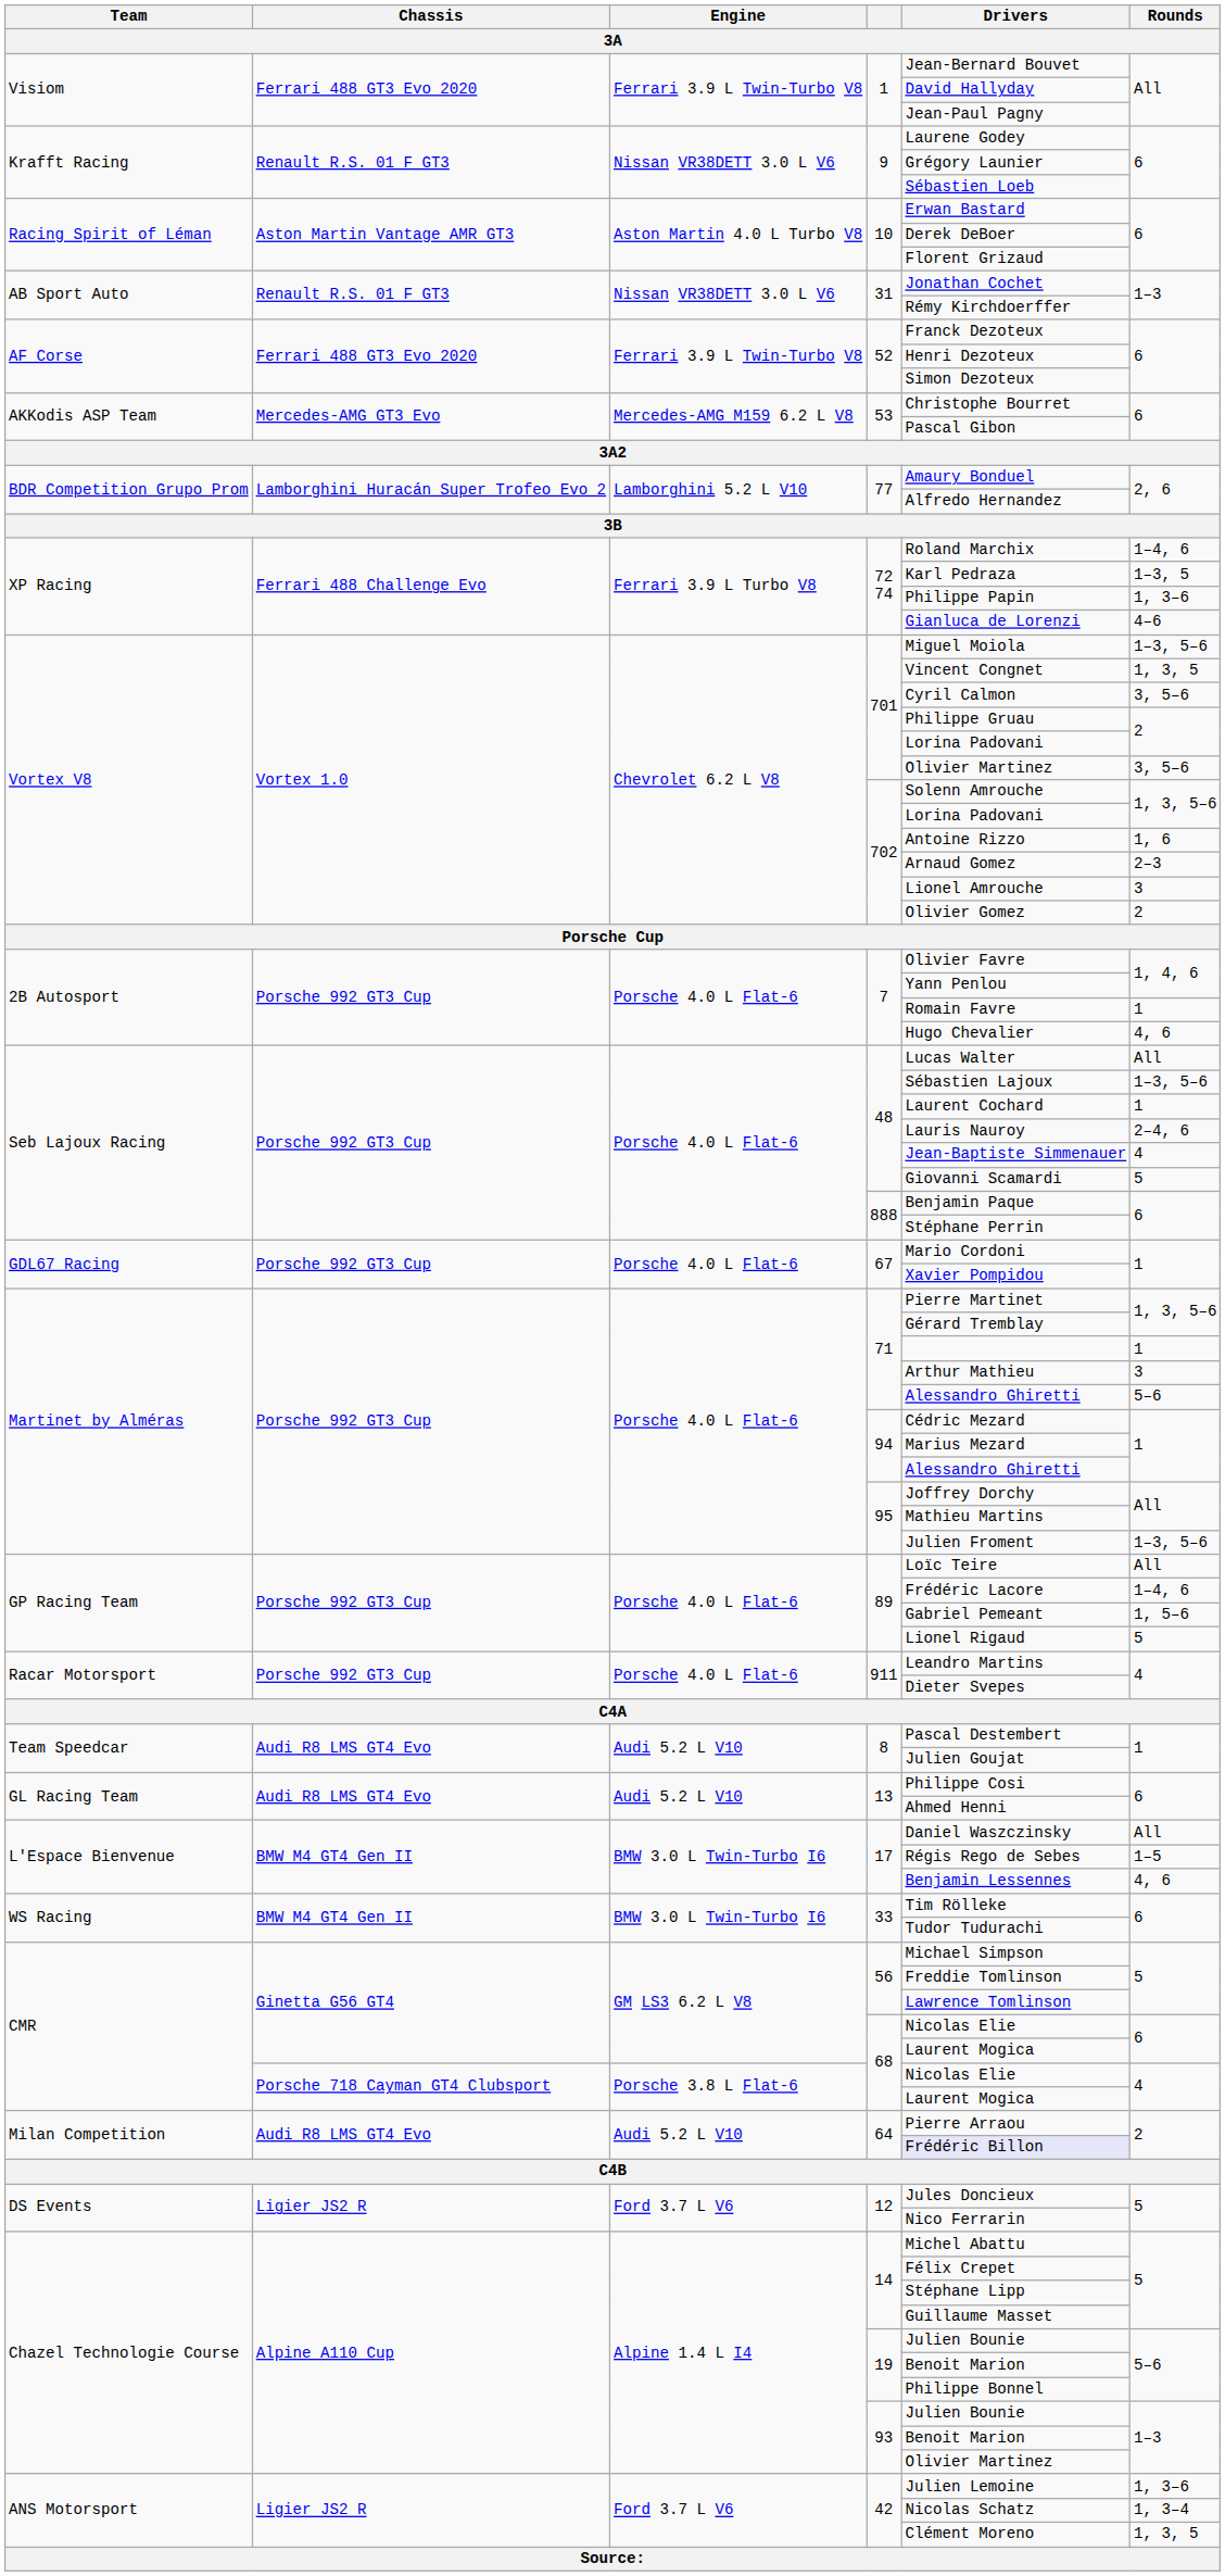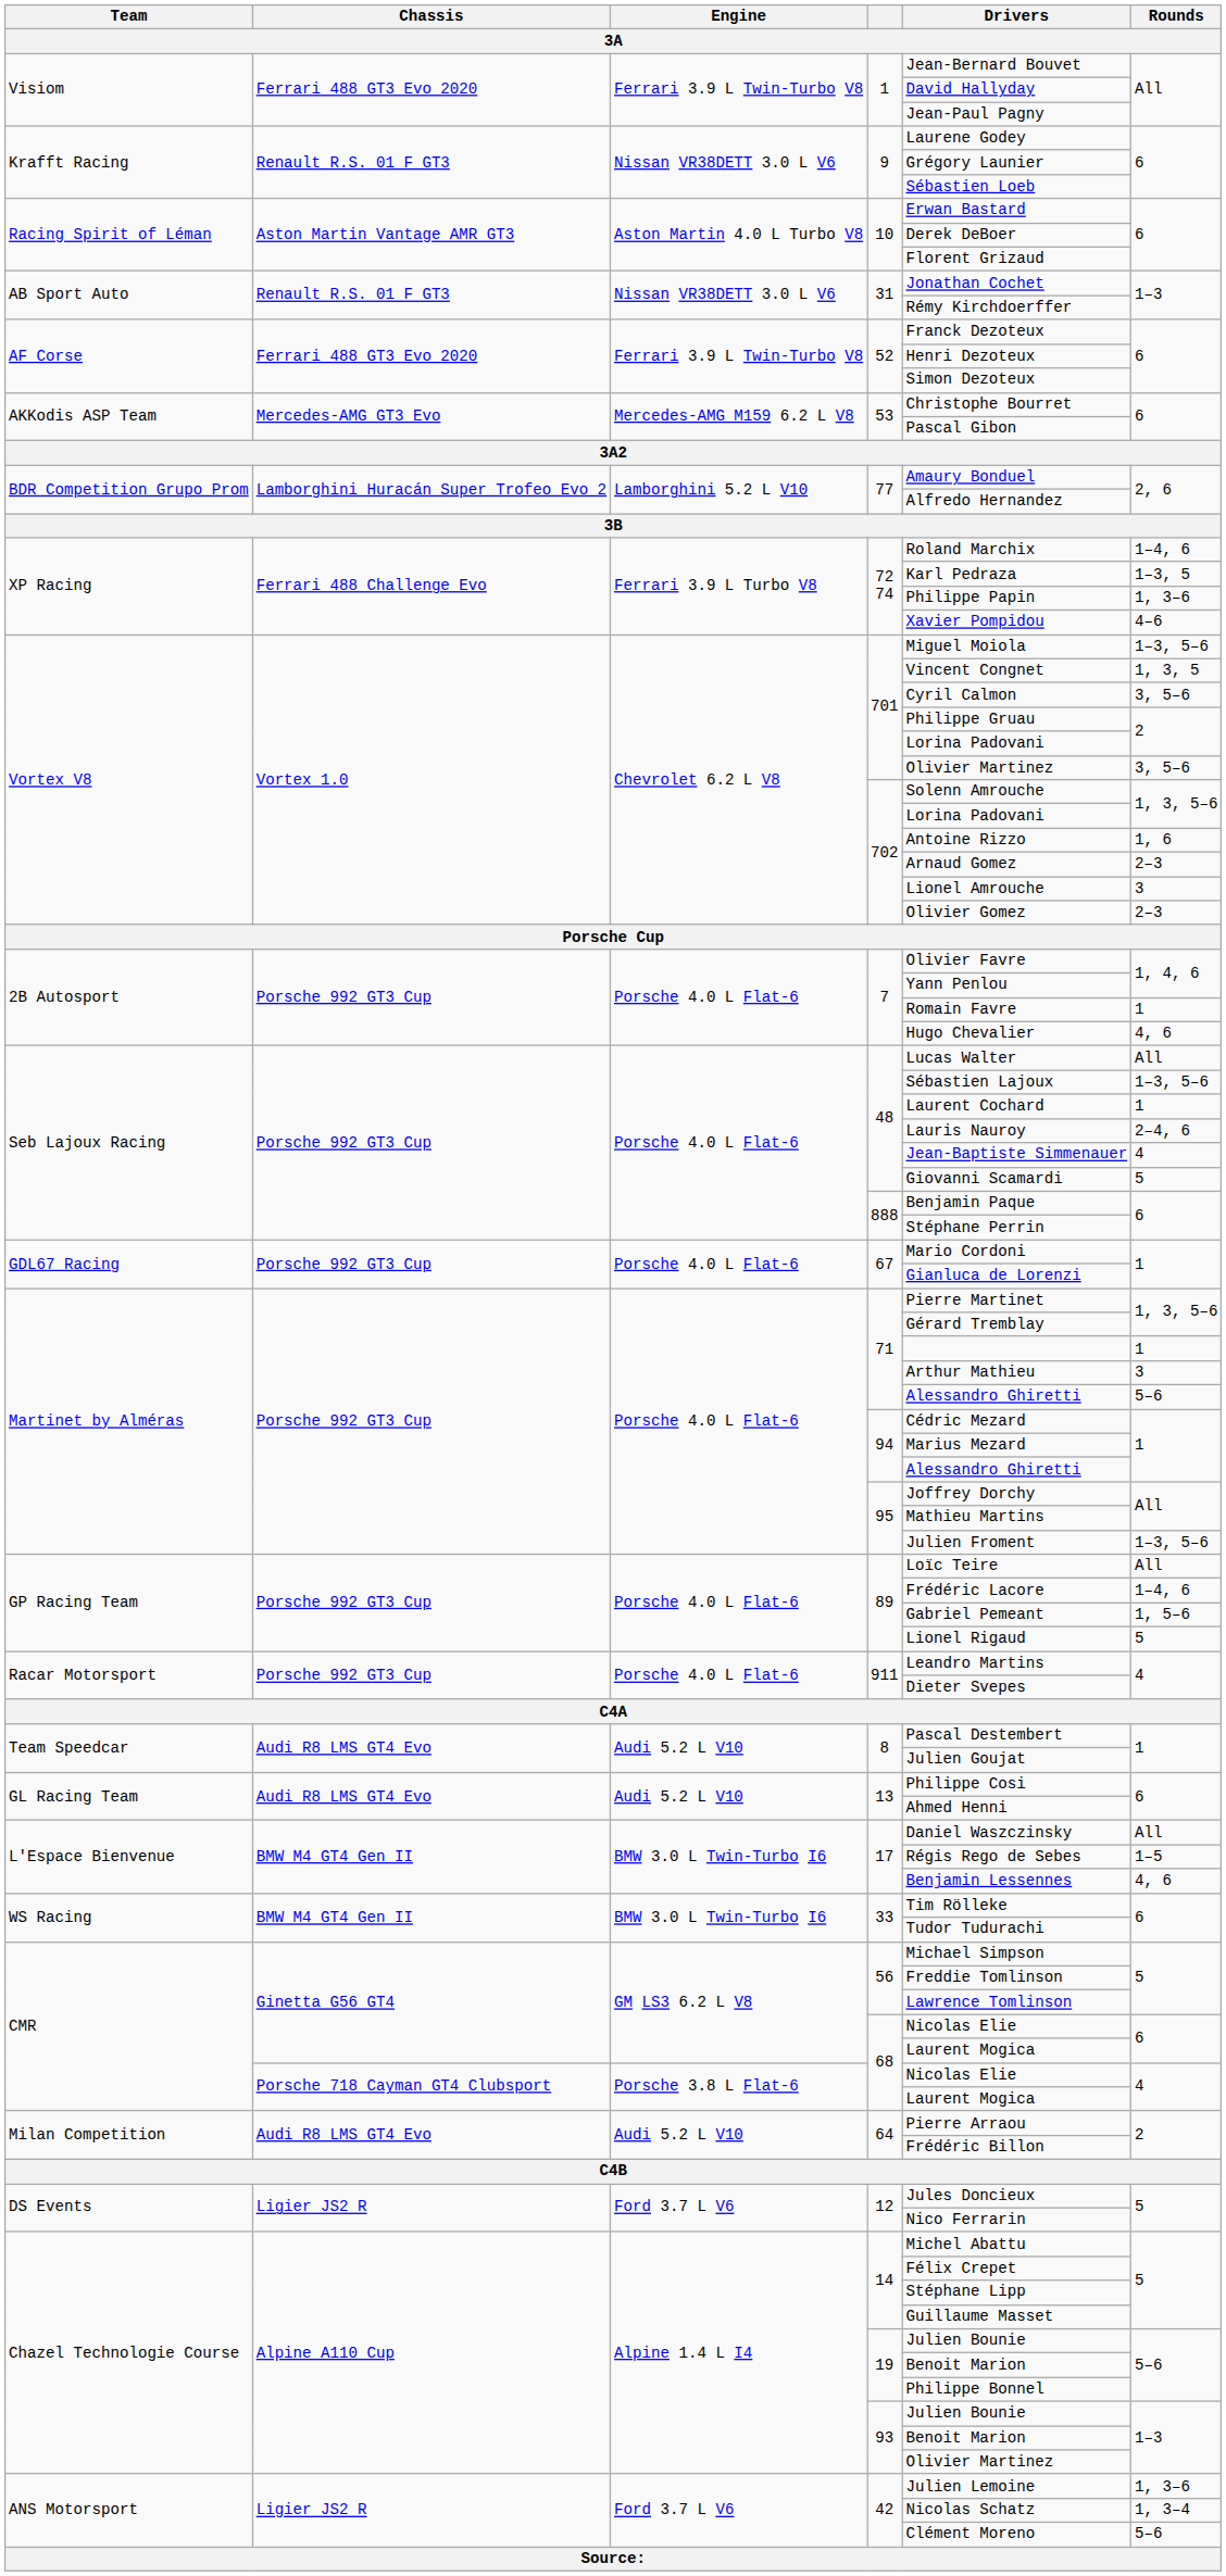row 26 | Drivers: Gianluca de Lorenzi -> Xavier Pompidou
row 38 | Rounds: 2 -> 2–3
row 53 | Drivers: Xavier Pompidou -> Gianluca de Lorenzi
row 89 | Drivers: lavender background -> no background
row 105 | Rounds: 1, 3, 5 -> 5–6
